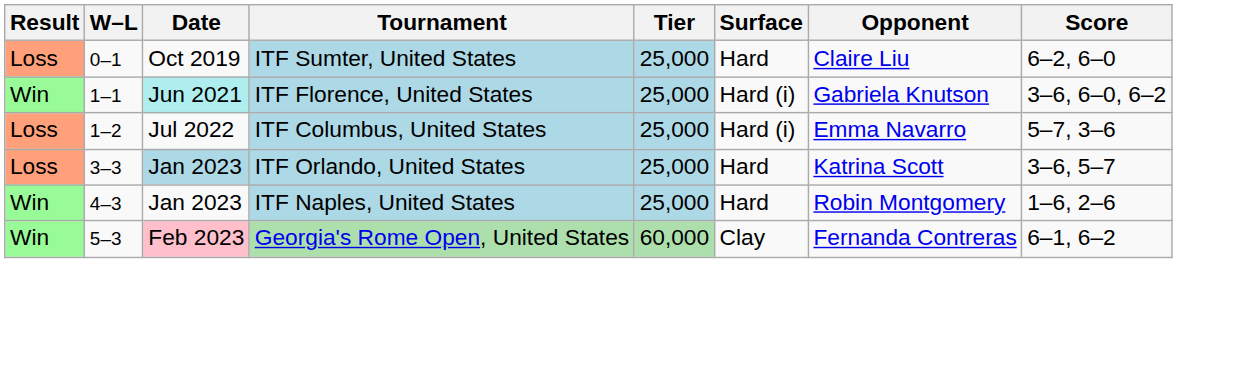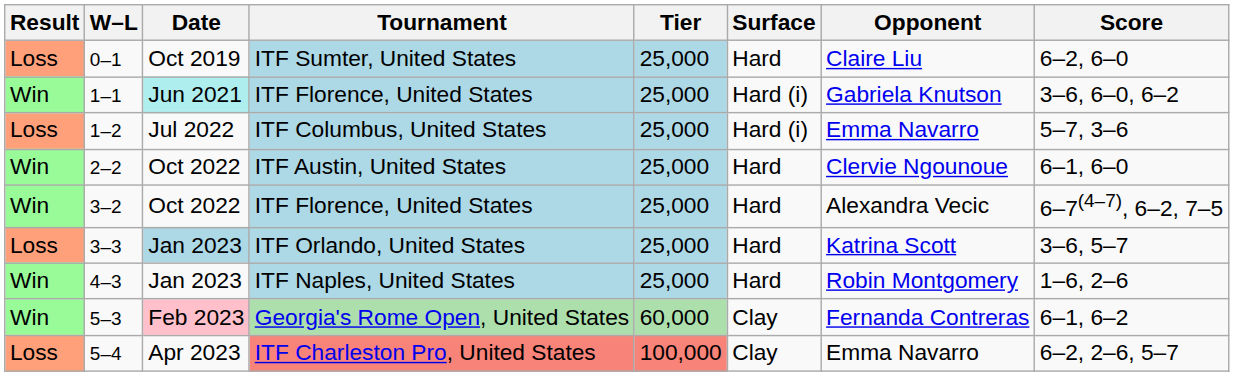+ row: Win | 2–2 | Oct 2022 | ITF Austin, United States | 25,000 | Hard | Clervie Ngounoue | 6–1, 6–0
+ row: Win | 3–2 | Oct 2022 | ITF Florence, United States | 25,000 | Hard | Alexandra Vecic | 6–7(4–7), 6–2, 7–5
+ row: Loss | 5–4 | Apr 2023 | ITF Charleston Pro, United States | 100,000 | Clay | Emma Navarro | 6–2, 2–6, 5–7
